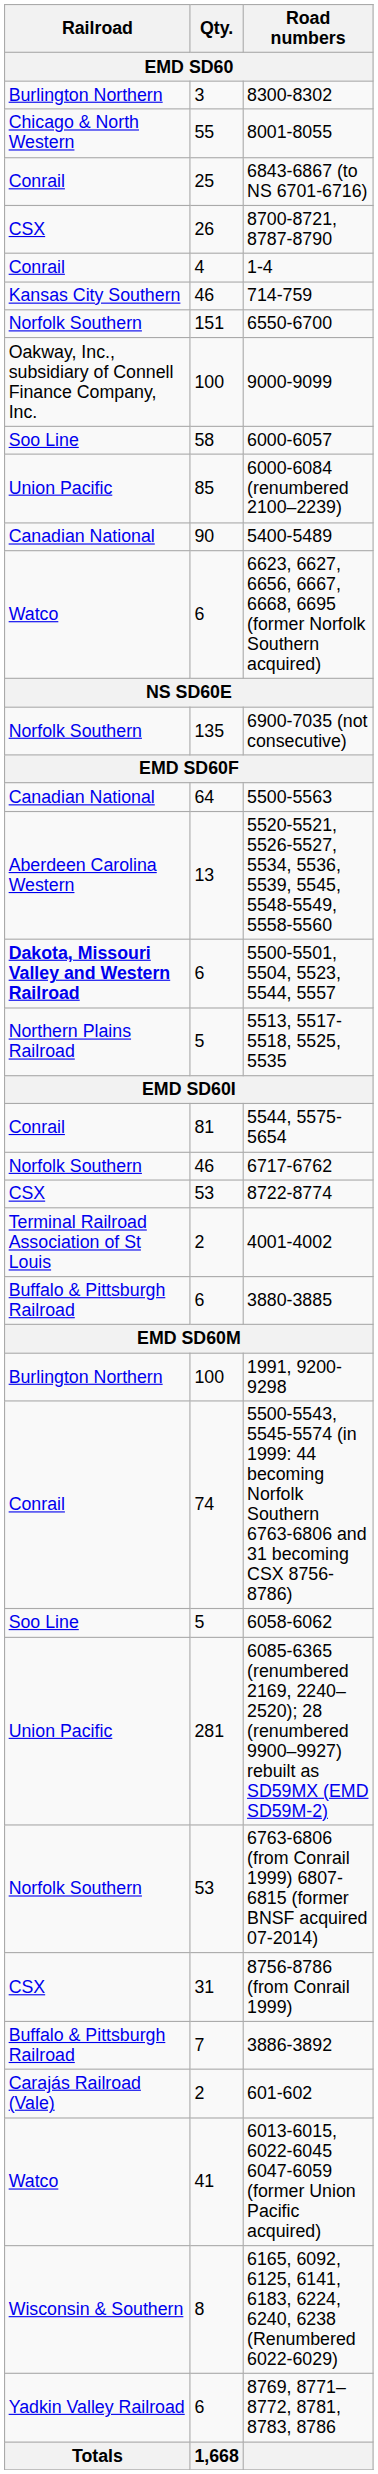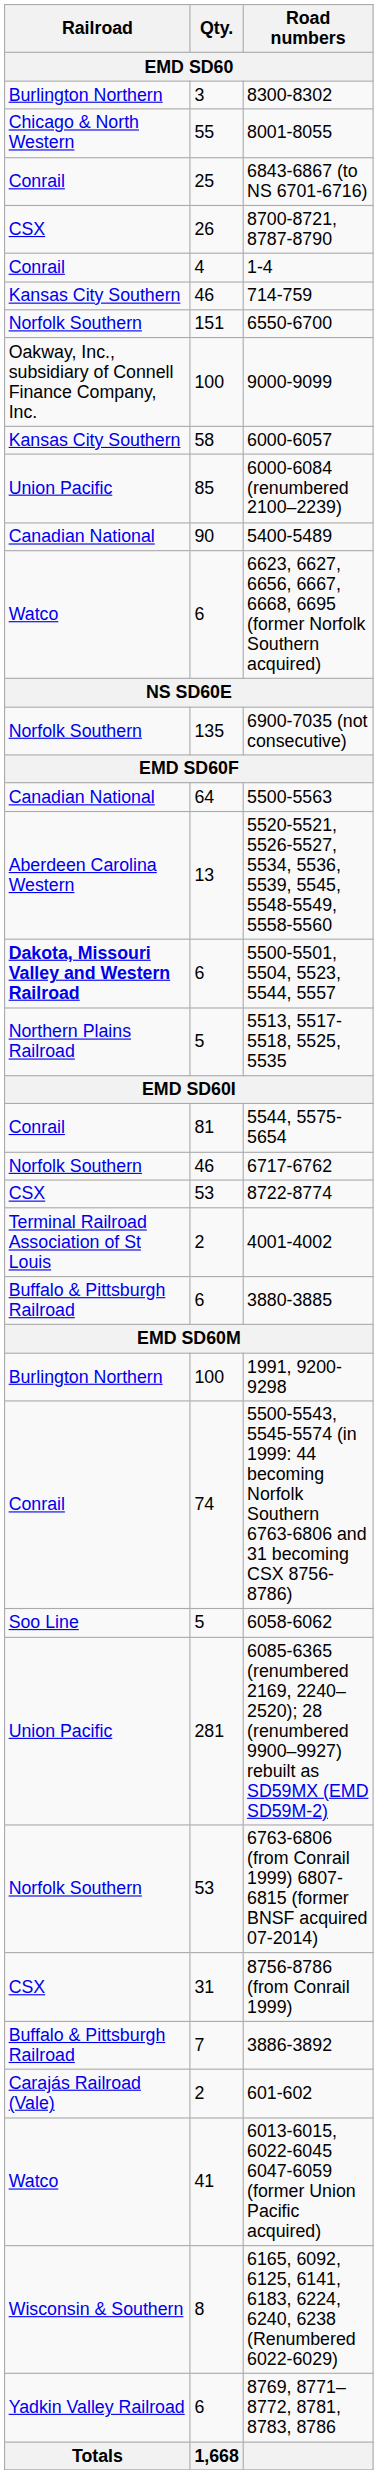6000-6057 | Railroad: Soo Line -> Kansas City Southern
